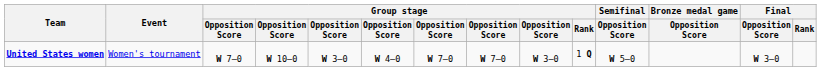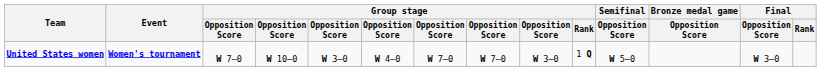United States women | Event: normal -> bold
